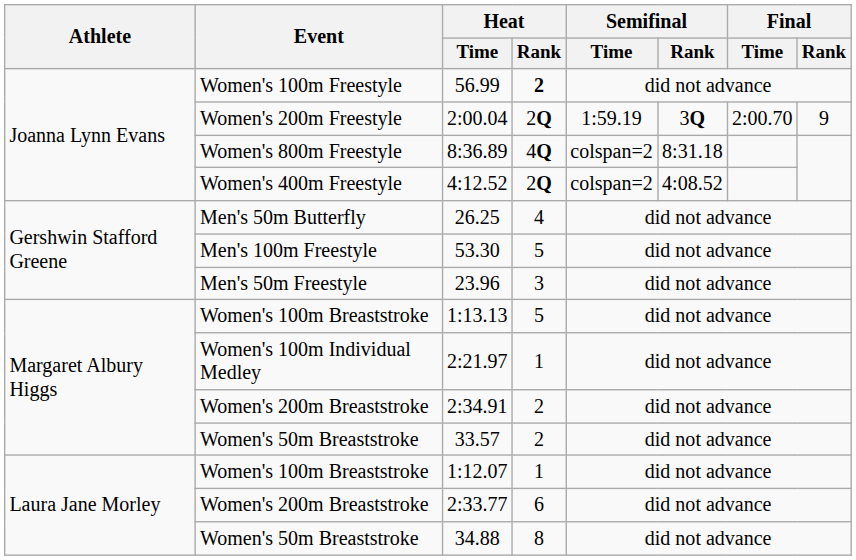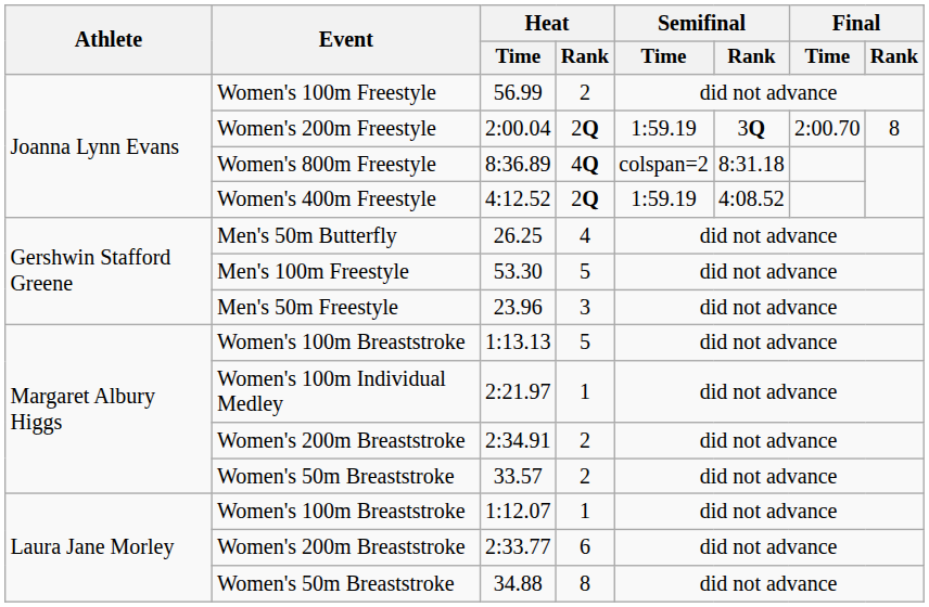56.99 | Heat / Rank: bold -> normal
2:00.04 | Final / Rank: 9 -> 8
4:12.52 | Semifinal / Time: colspan=2 -> 1:59.19
